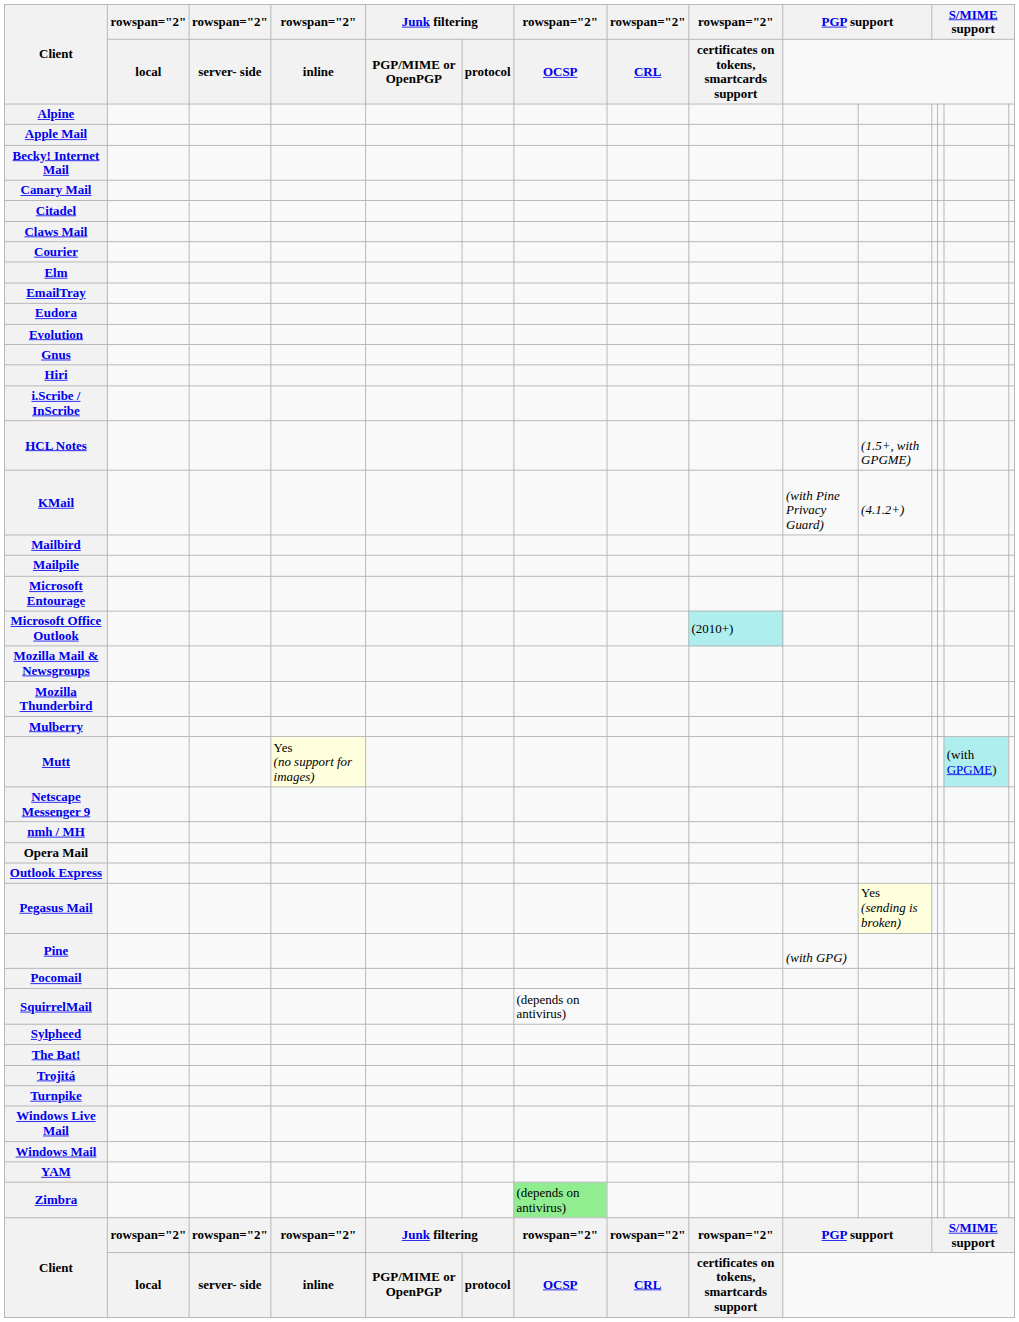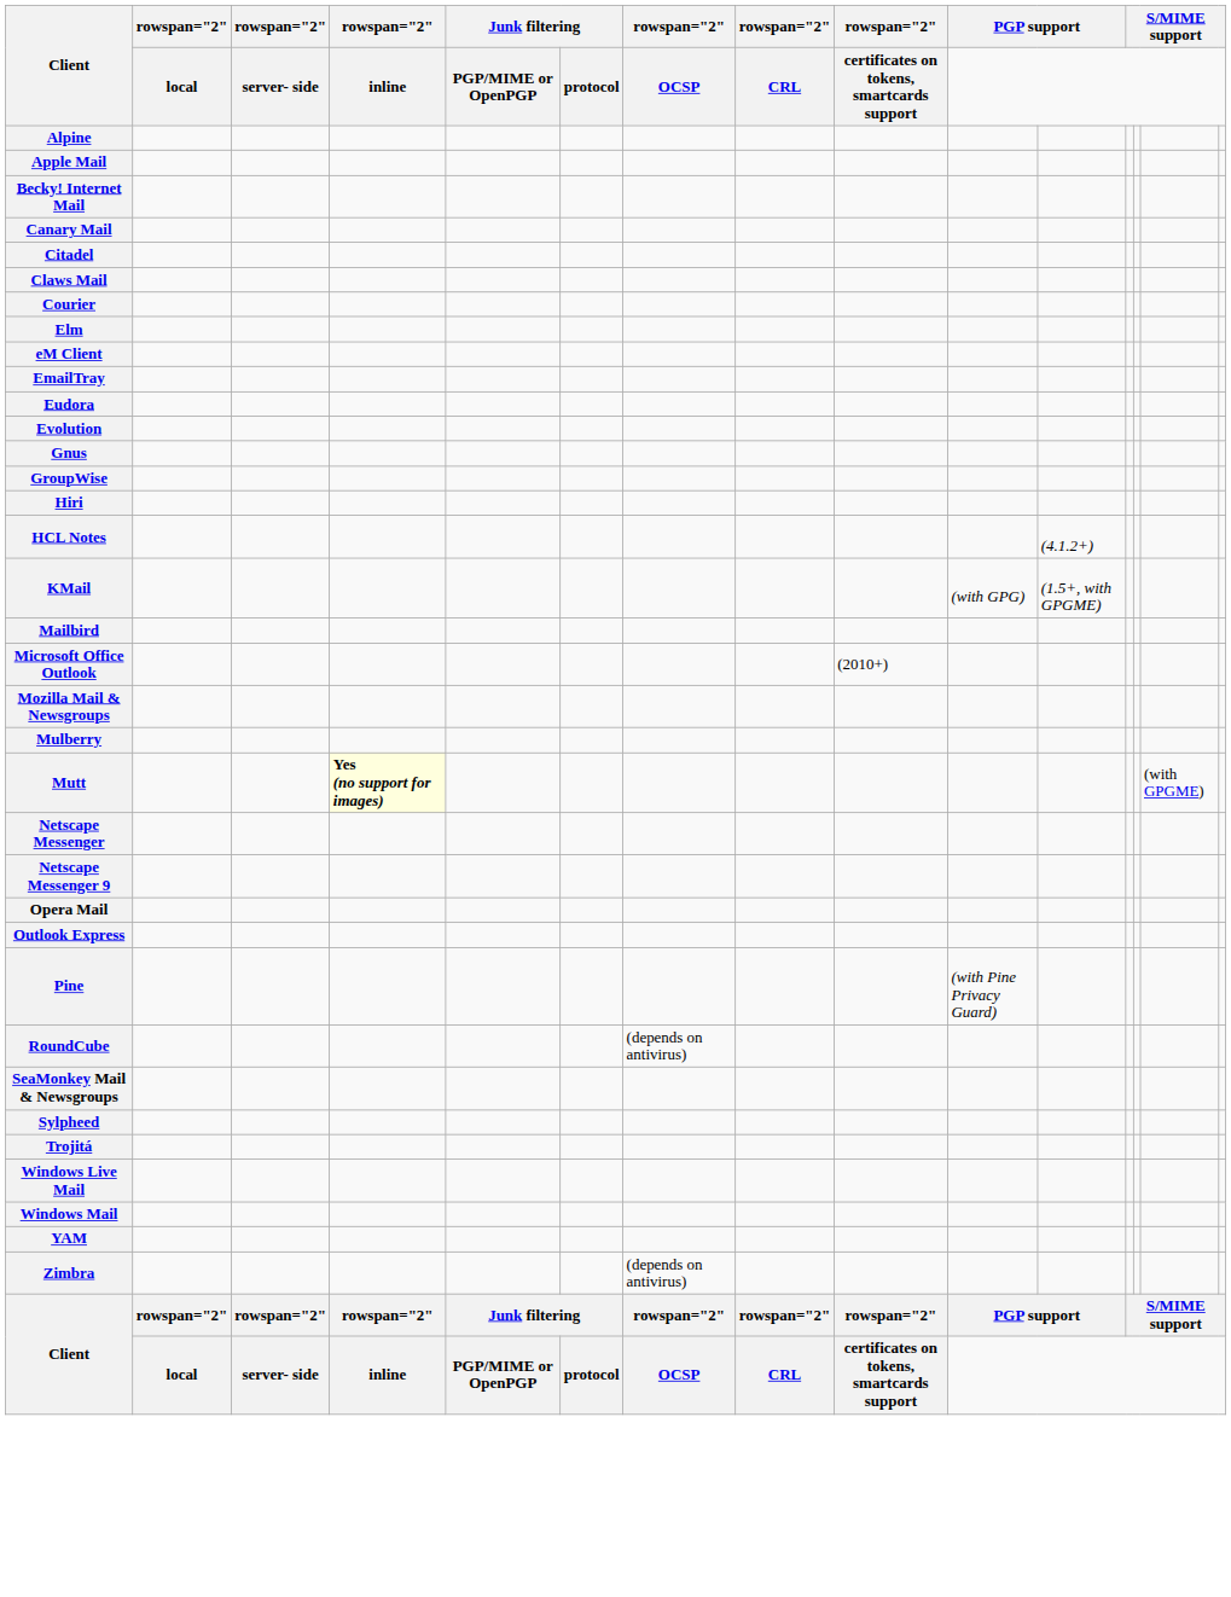+ row: eM Client
+ row: GroupWise
- row: i.Scribe / InScribe
HCL Notes | column 11: (1.5+, with GPGME) -> (4.1.2+)
KMail | column 10: (with Pine Privacy Guard) -> (with GPG)
KMail | column 11: (4.1.2+) -> (1.5+, with GPGME)
- row: Mailpile
- row: Microsoft Entourage
Microsoft Office Outlook | rowspan="2" / certificates on tokens, smartcards support: paleturquoise background -> no background
- row: Mozilla Thunderbird
Mutt | rowspan="2" / inline: normal -> bold
Mutt | column 14: paleturquoise background -> no background
+ row: Netscape Messenger
- row: nmh / MH
- row: Pegasus Mail | Yes (sending is broken)
Pine | column 10: (with GPG) -> (with Pine Privacy Guard)
- row: Pocomail
+ row: RoundCube | (depends on antivirus)
+ row: SeaMonkey Mail & Newsgroups
- row: SquirrelMail | (depends on antivirus)
- row: The Bat!
- row: Turnpike
Zimbra | rowspan="2" / OCSP: lightgreen background -> no background
